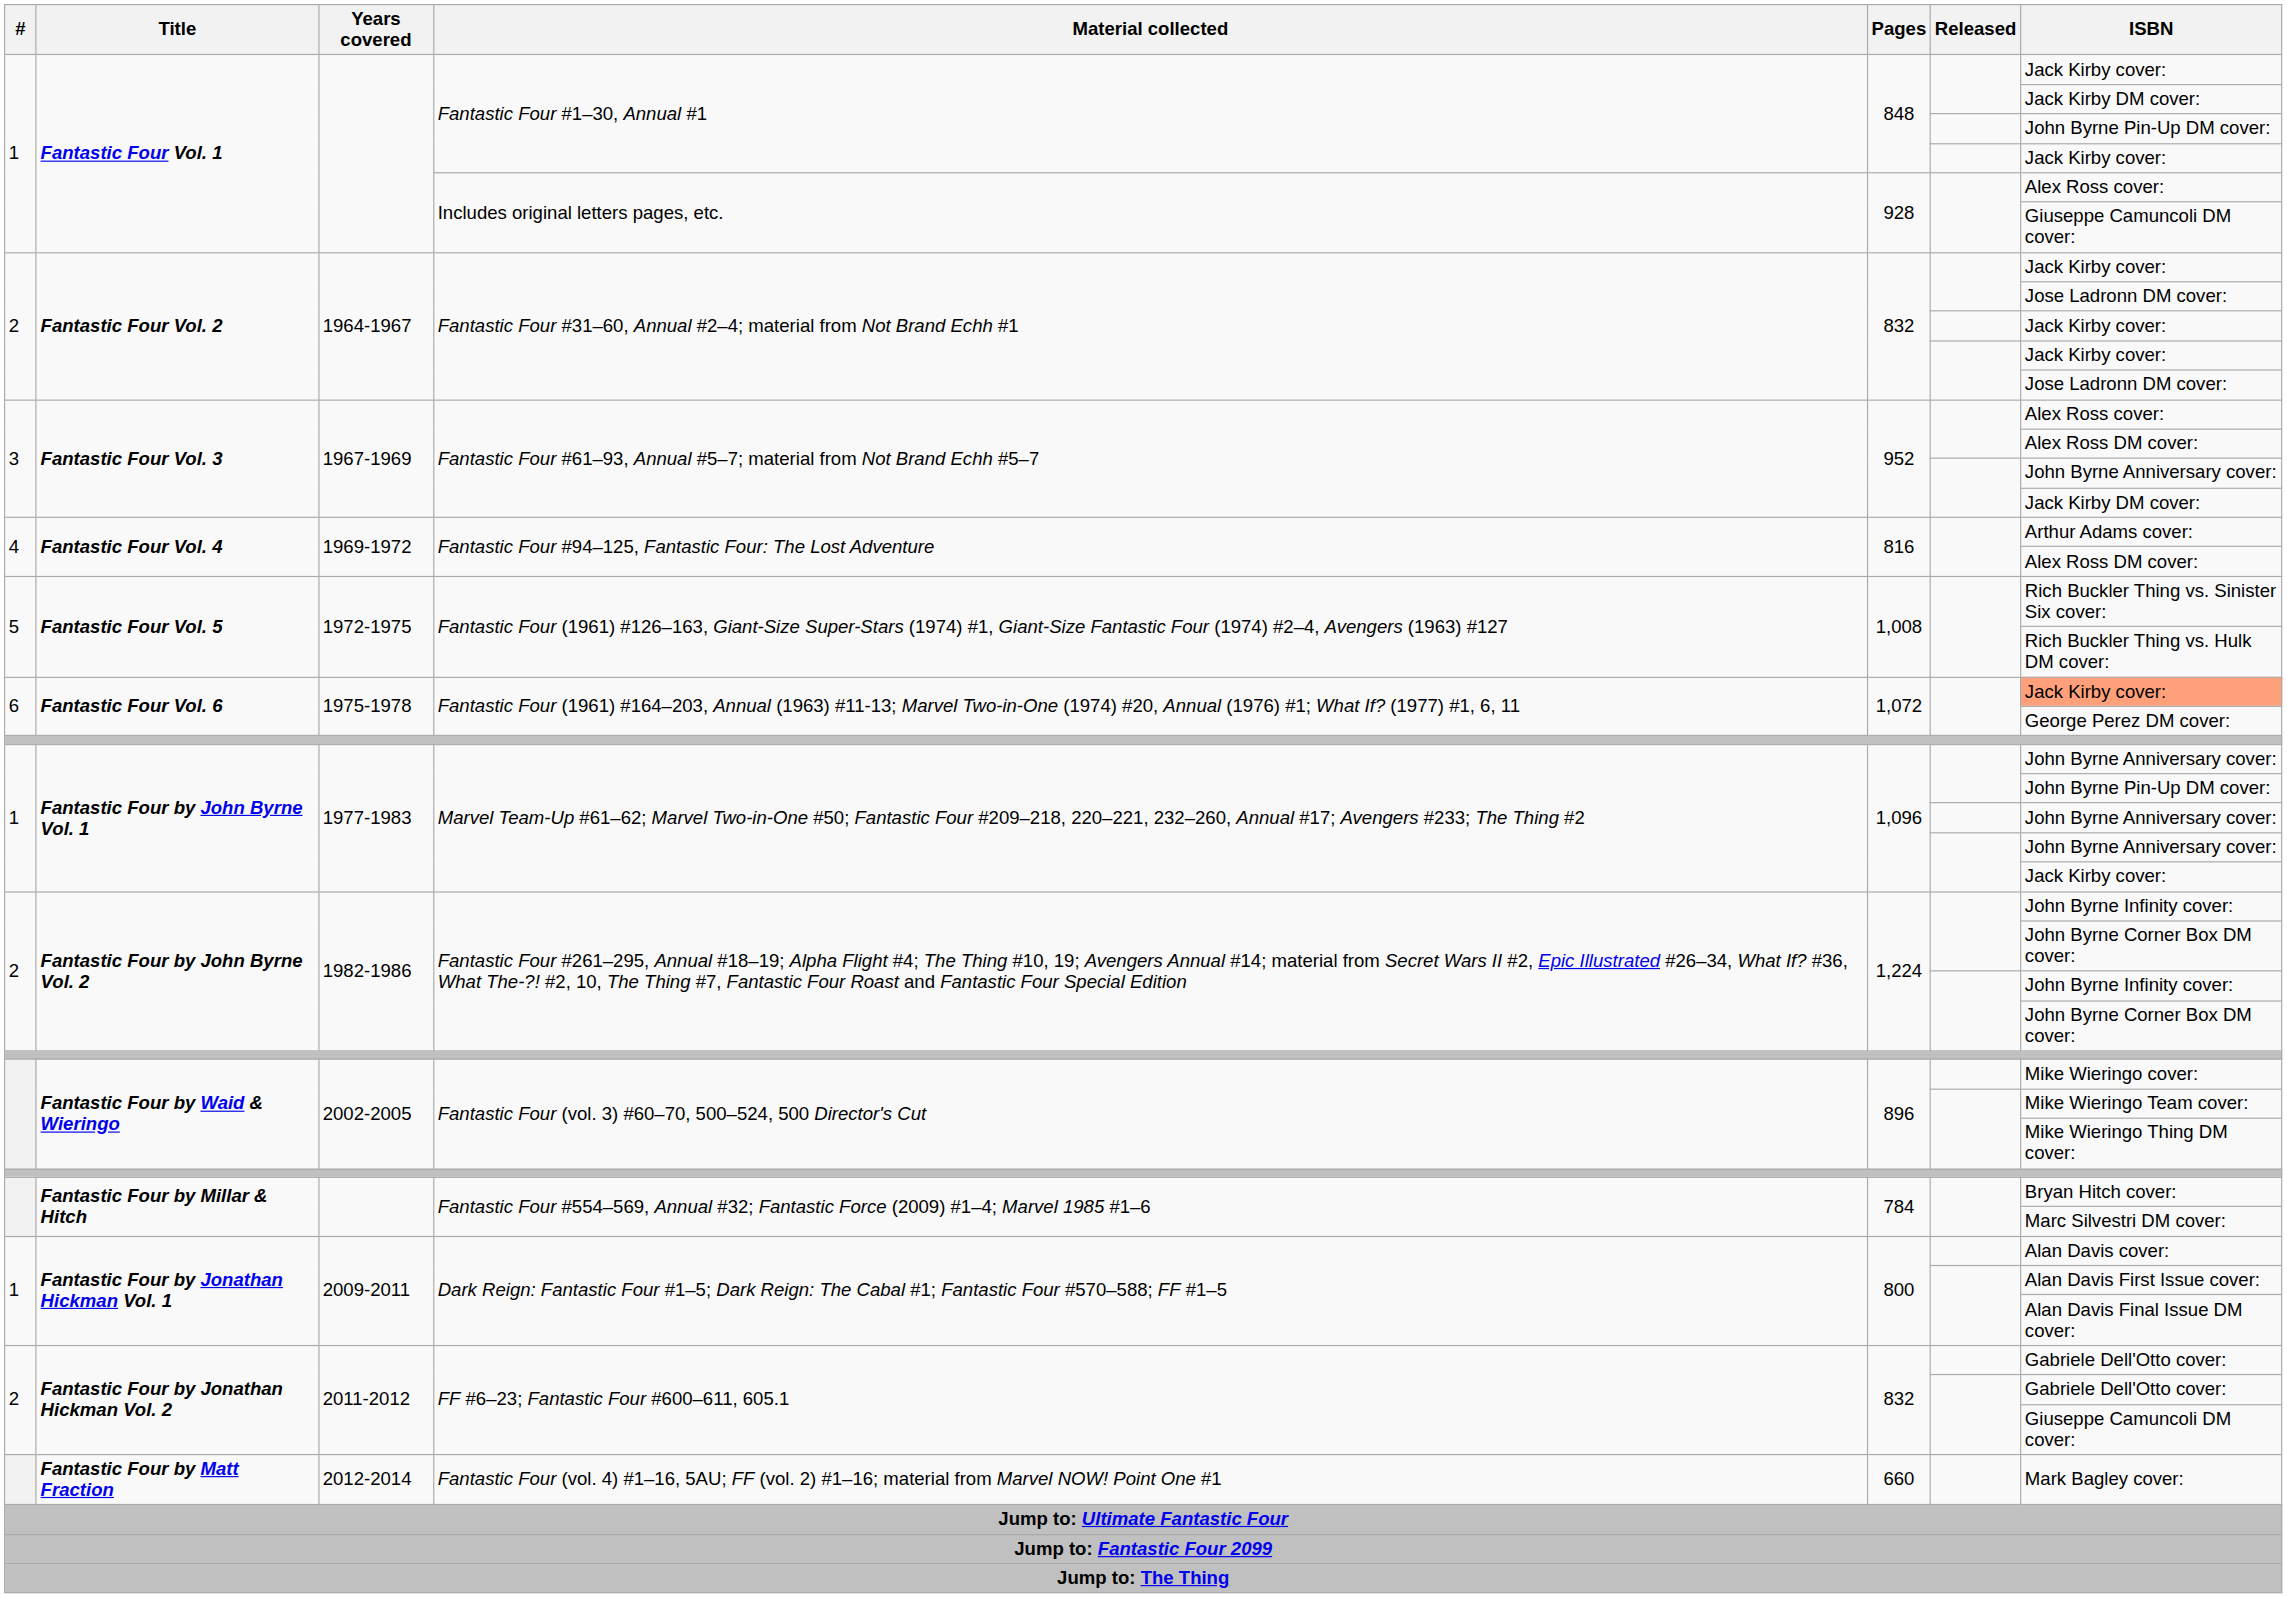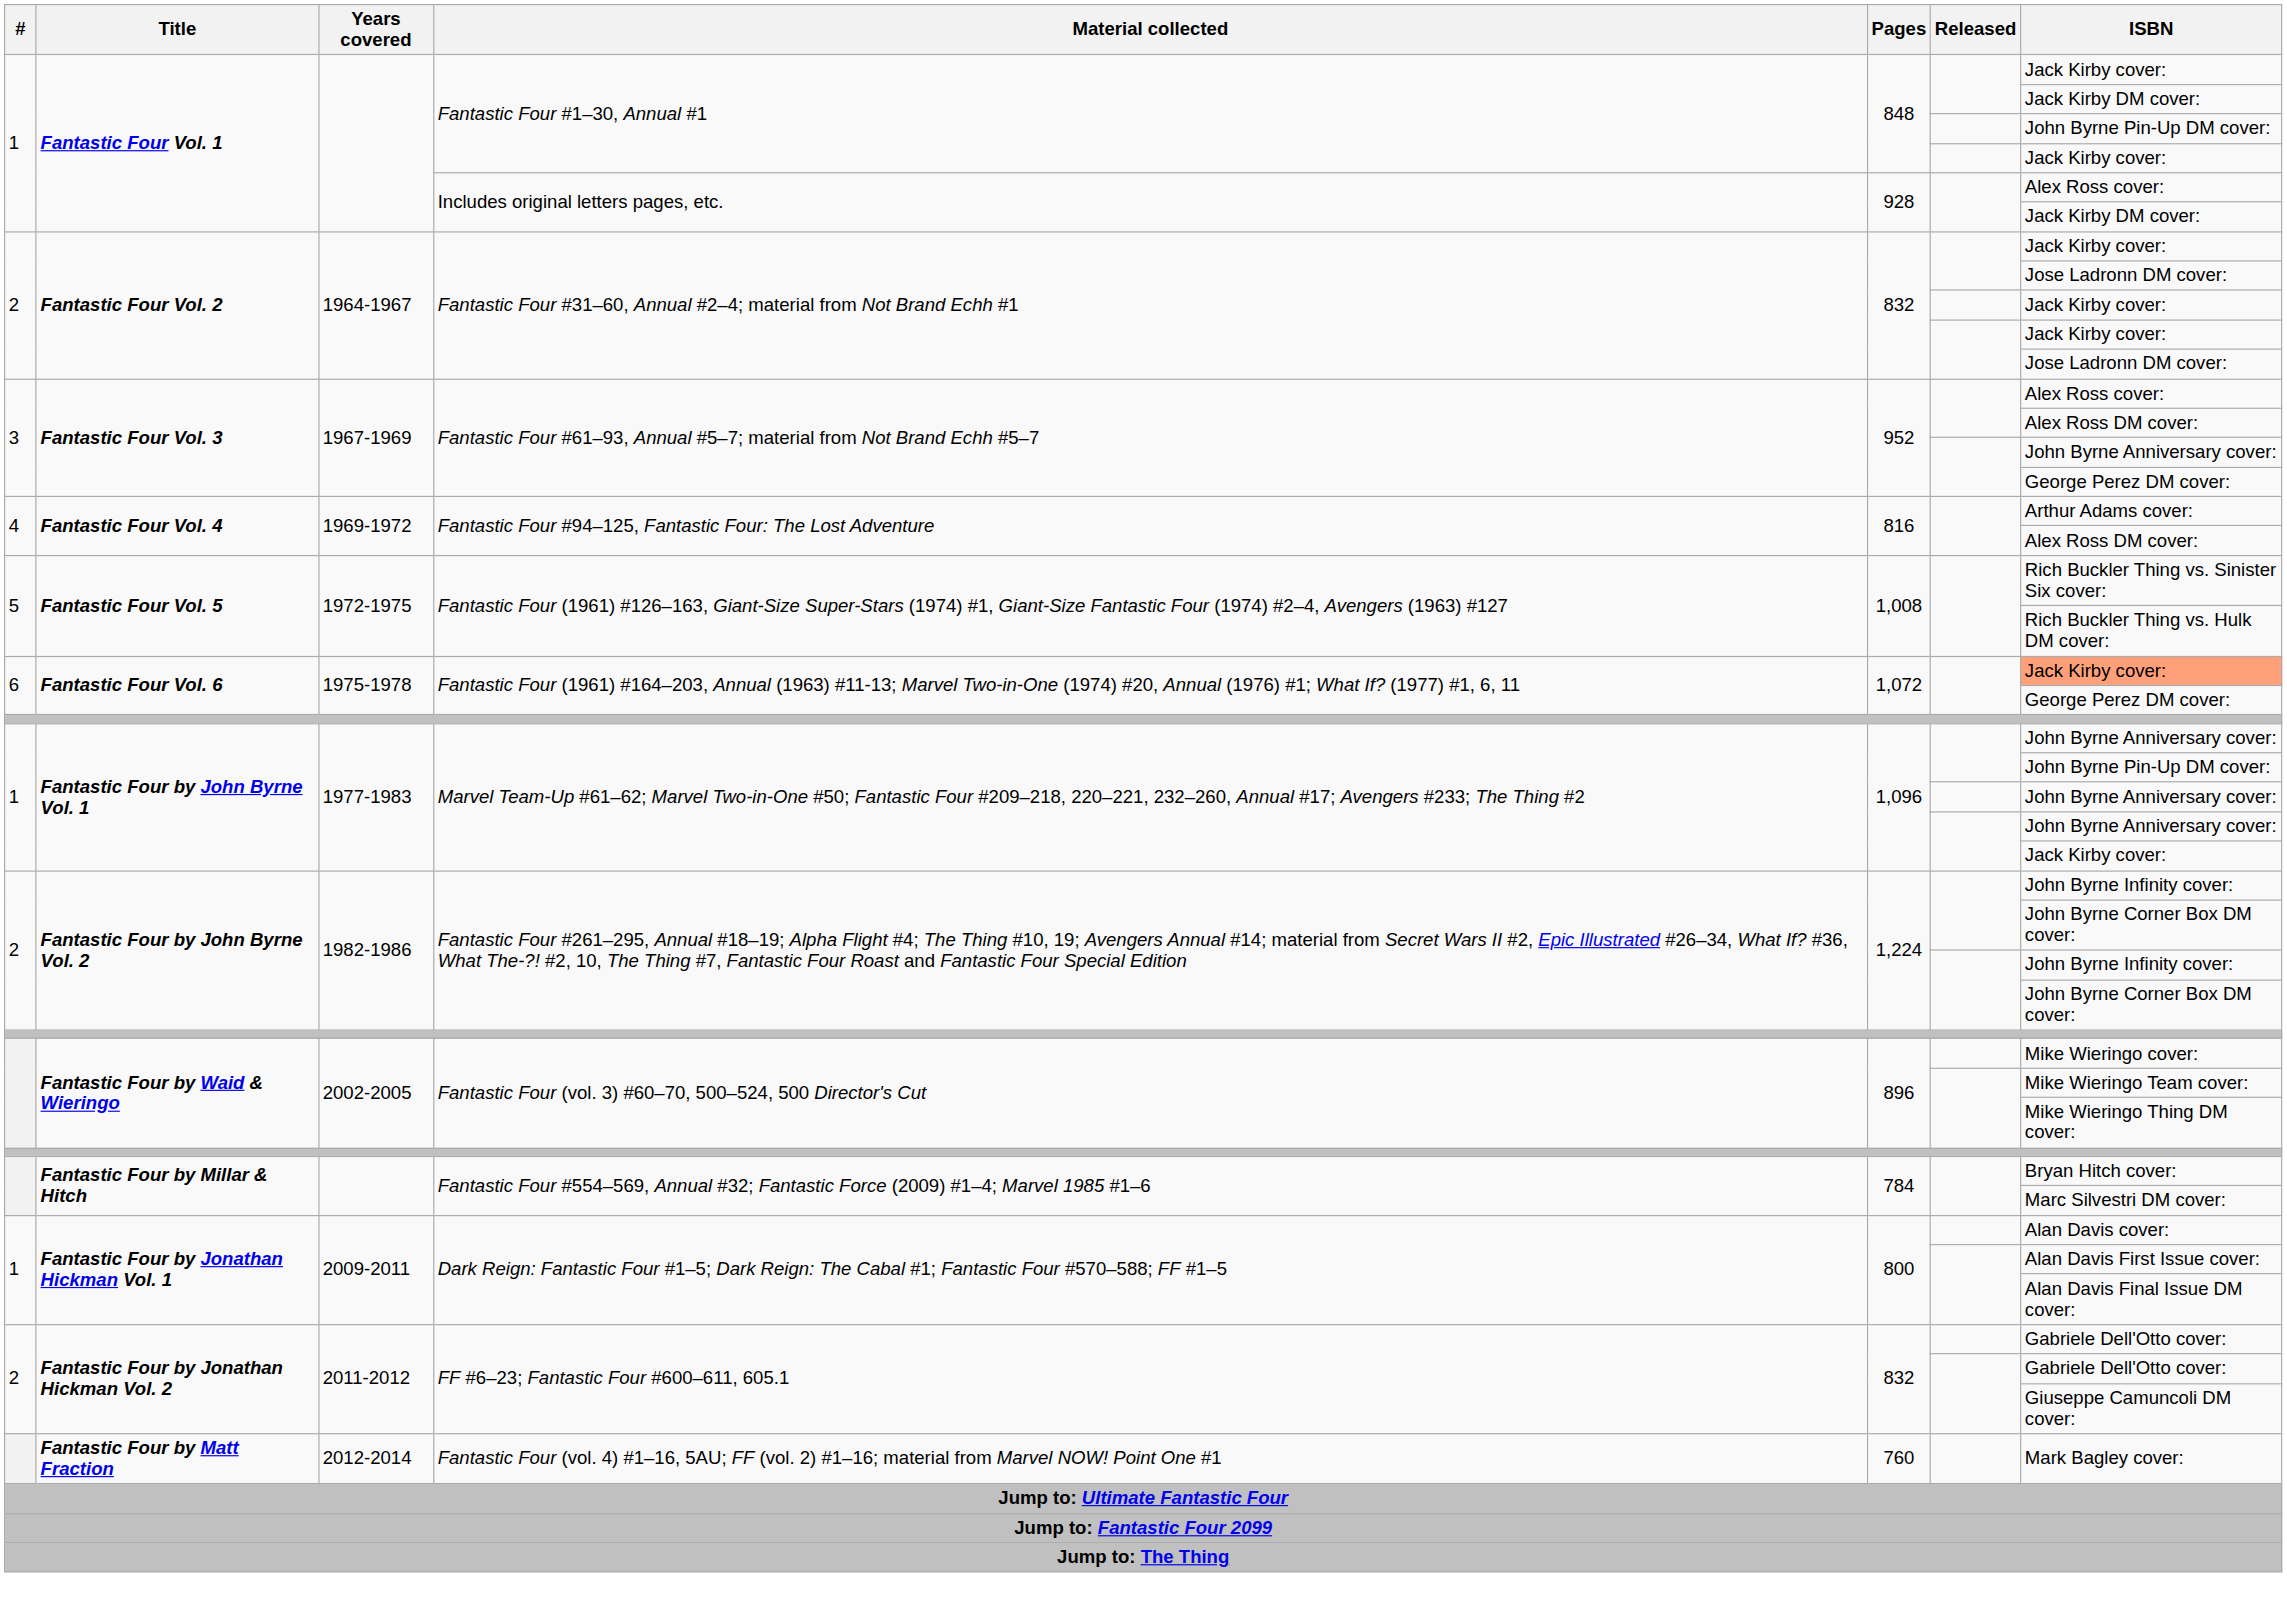row 7 | ISBN: Giuseppe Camuncoli DM cover: -> Jack Kirby DM cover:
row 16 | ISBN: Jack Kirby DM cover: -> George Perez DM cover:
row 46 | Pages: 660 -> 760
